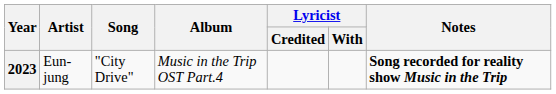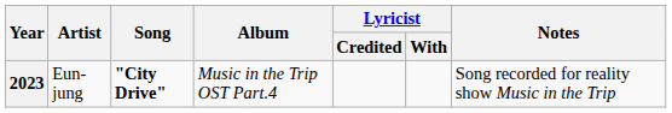2023 | Song: normal -> bold
2023 | Notes: bold -> normal
